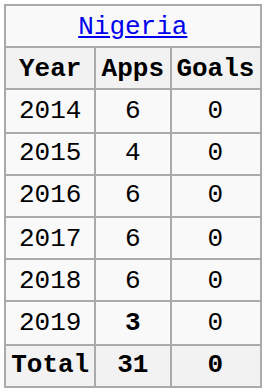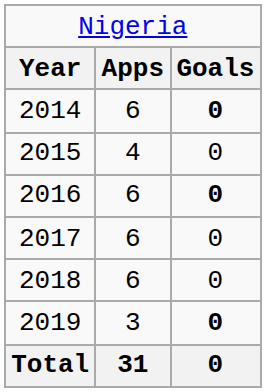2014 | column 3: normal -> bold
2016 | column 3: normal -> bold
2019 | column 2: bold -> normal
2019 | column 3: normal -> bold
